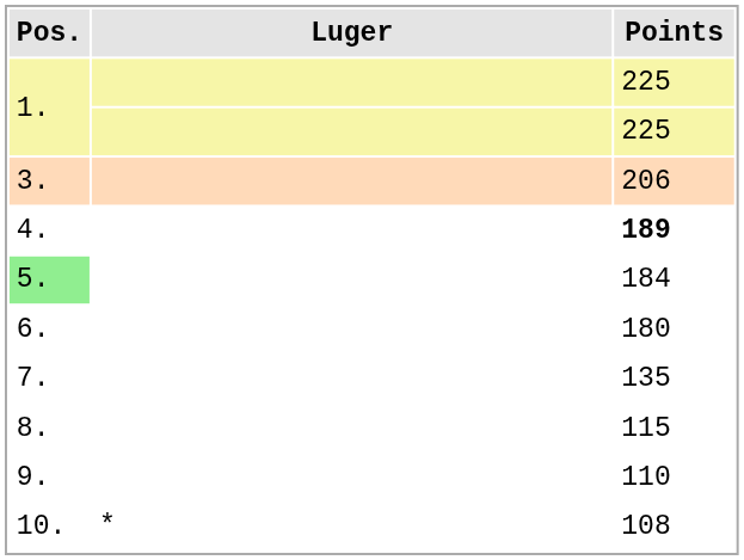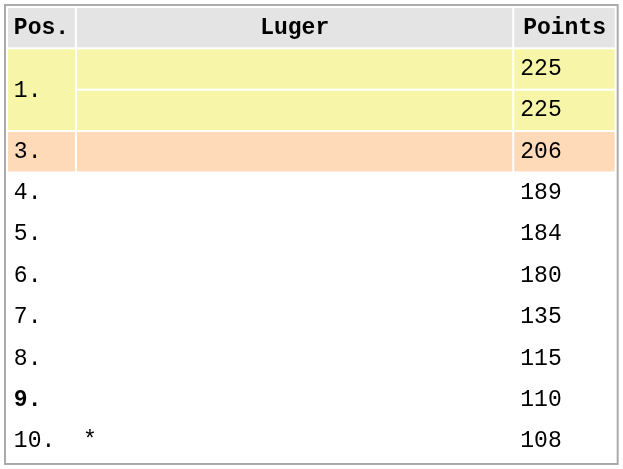4. | Points: bold -> normal
5. | Pos.: lightgreen background -> no background
9. | Pos.: normal -> bold
